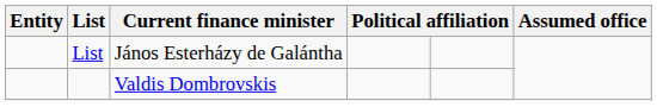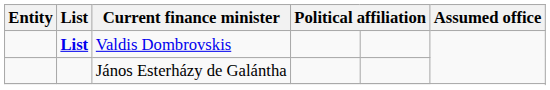row 2 | List: normal -> bold
row 2 | Current finance minister: János Esterházy de Galántha -> Valdis Dombrovskis
row 3 | Current finance minister: Valdis Dombrovskis -> János Esterházy de Galántha
